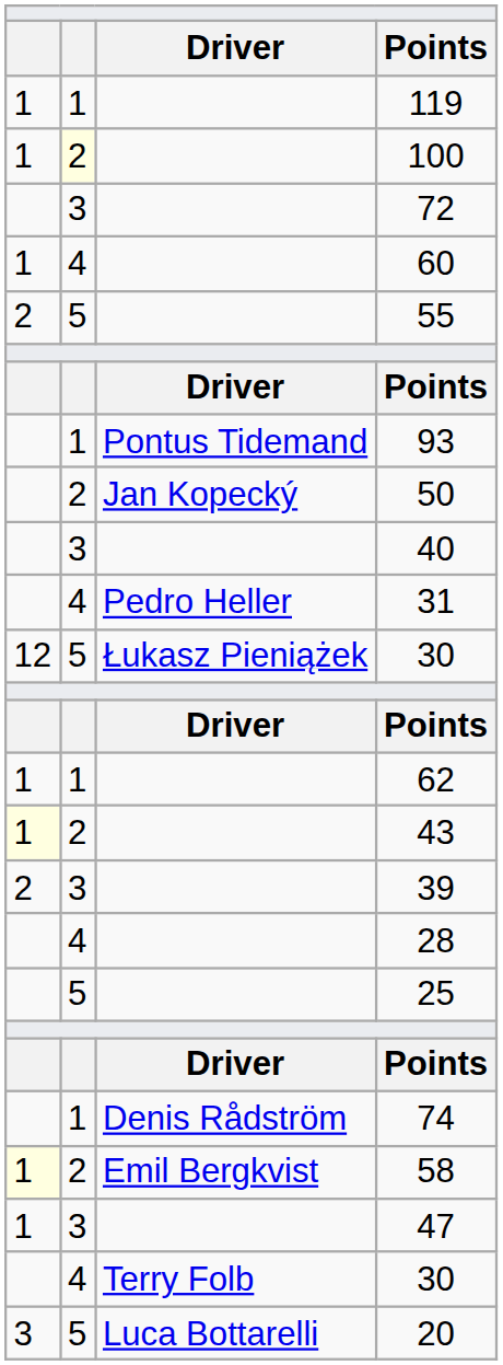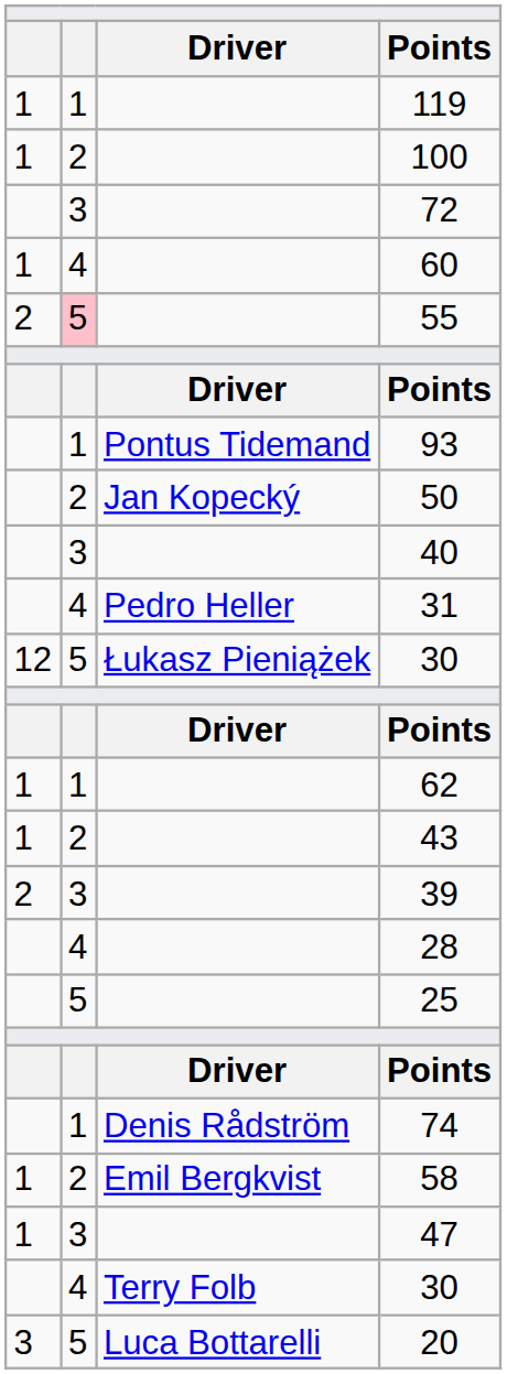100 | column 2: lightyellow background -> no background
55 | column 2: no background -> pink background
43 | column 1: lightyellow background -> no background
58 | column 1: lightyellow background -> no background
